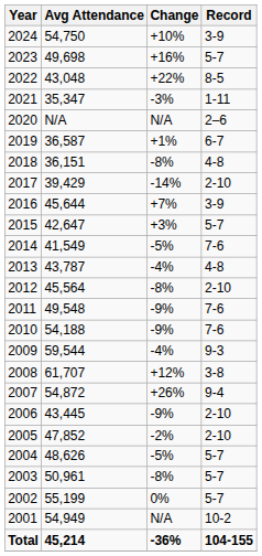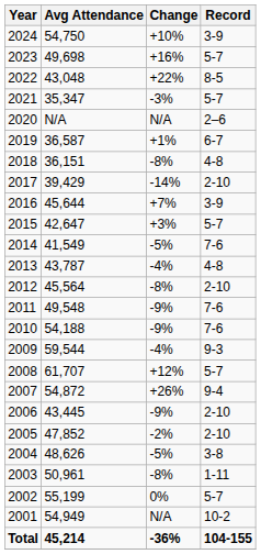2021 | Record: 1-11 -> 5-7
2008 | Record: 3-8 -> 5-7
2004 | Record: 5-7 -> 3-8
2003 | Record: 5-7 -> 1-11
